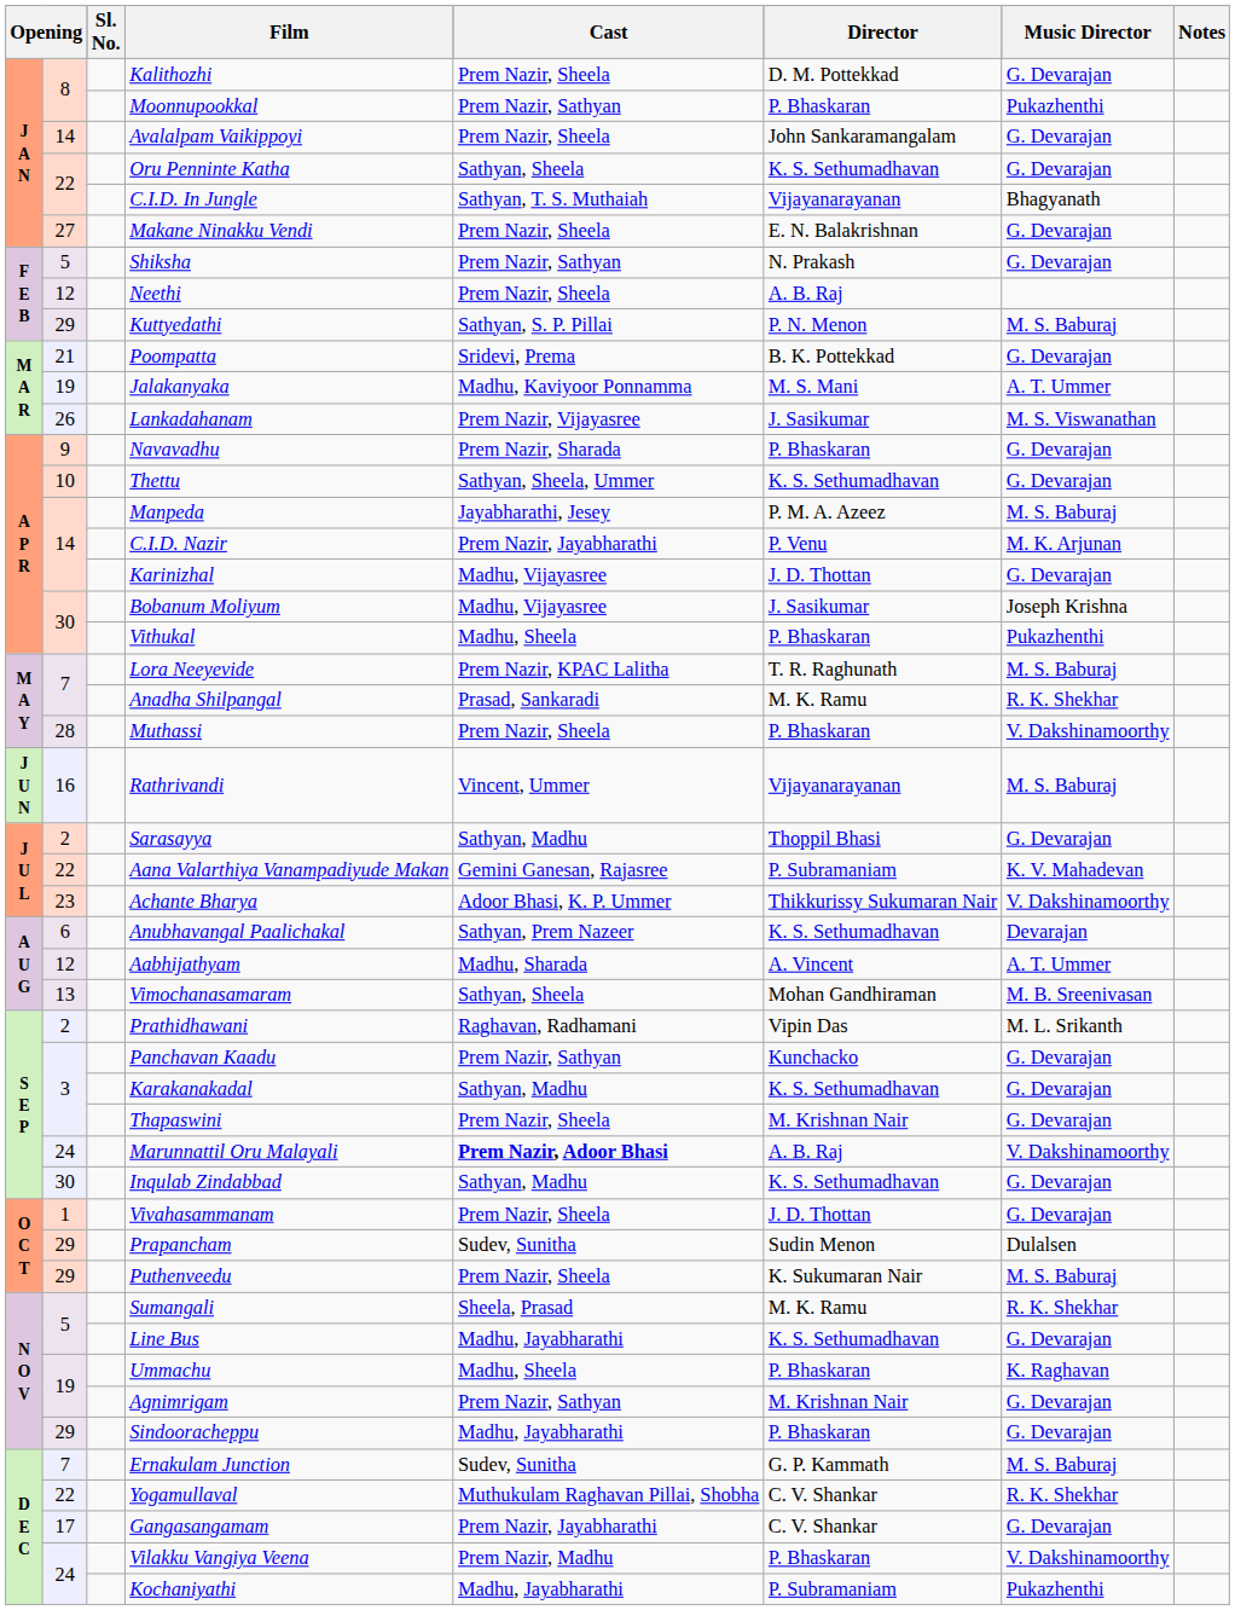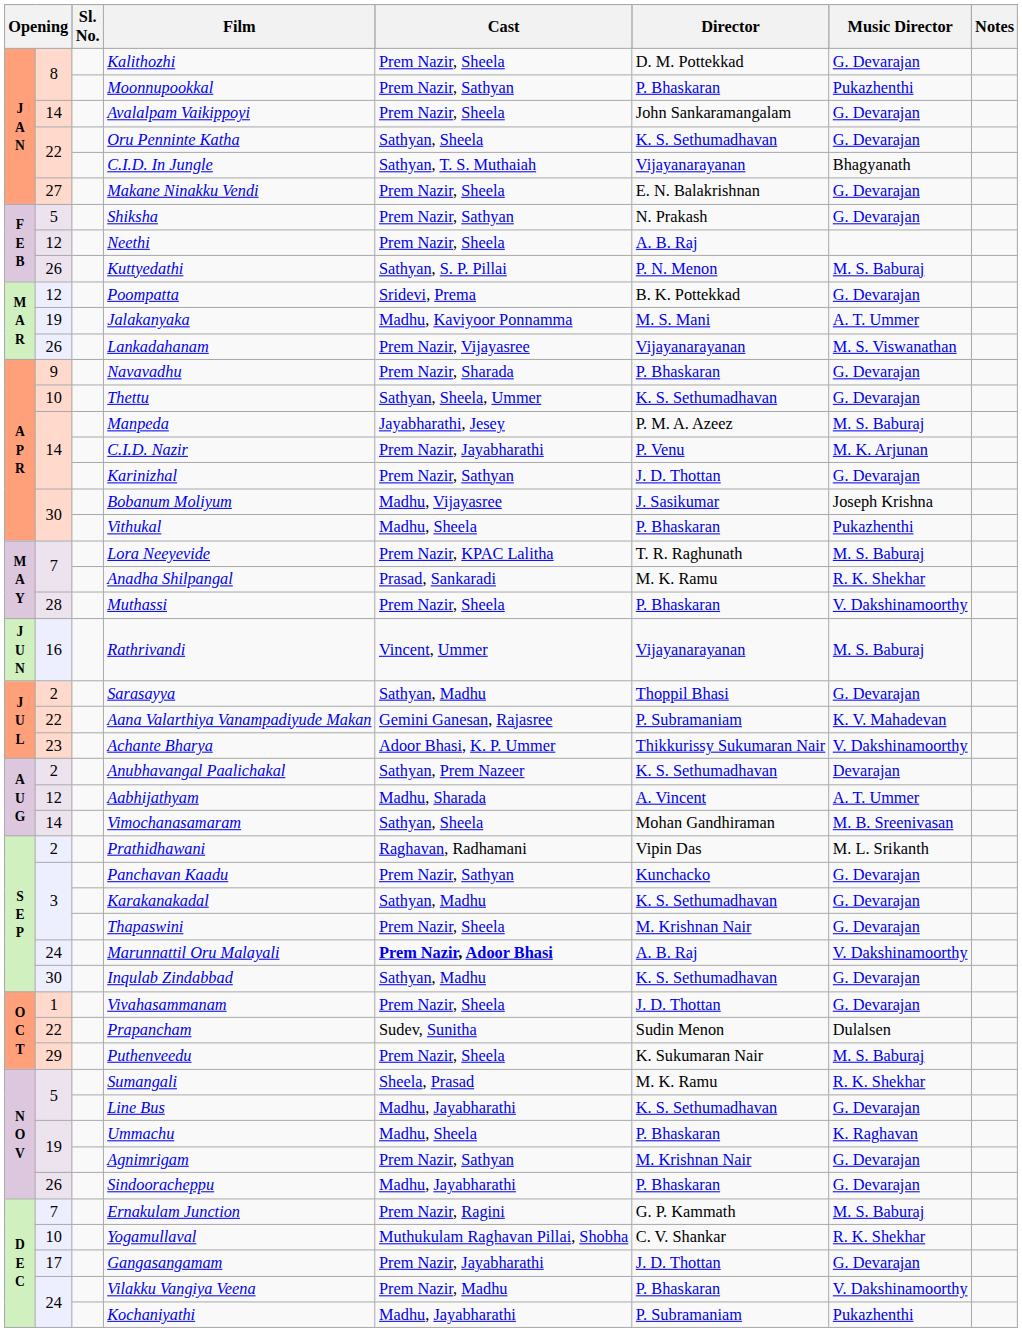Kuttyedathi | column 2: 29 -> 26
Poompatta | column 2: 21 -> 12
Lankadahanam | Director: J. Sasikumar -> Vijayanarayanan
Karinizhal | Cast: Madhu, Vijayasree -> Prem Nazir, Sathyan
Anubhavangal Paalichakal | column 2: 6 -> 2
Vimochanasamaram | column 2: 13 -> 14
Prapancham | column 2: 29 -> 22
Sindooracheppu | column 2: 29 -> 26
Ernakulam Junction | Cast: Sudev, Sunitha -> Prem Nazir, Ragini
Yogamullaval | column 2: 22 -> 10
Gangasangamam | Director: C. V. Shankar -> J. D. Thottan
